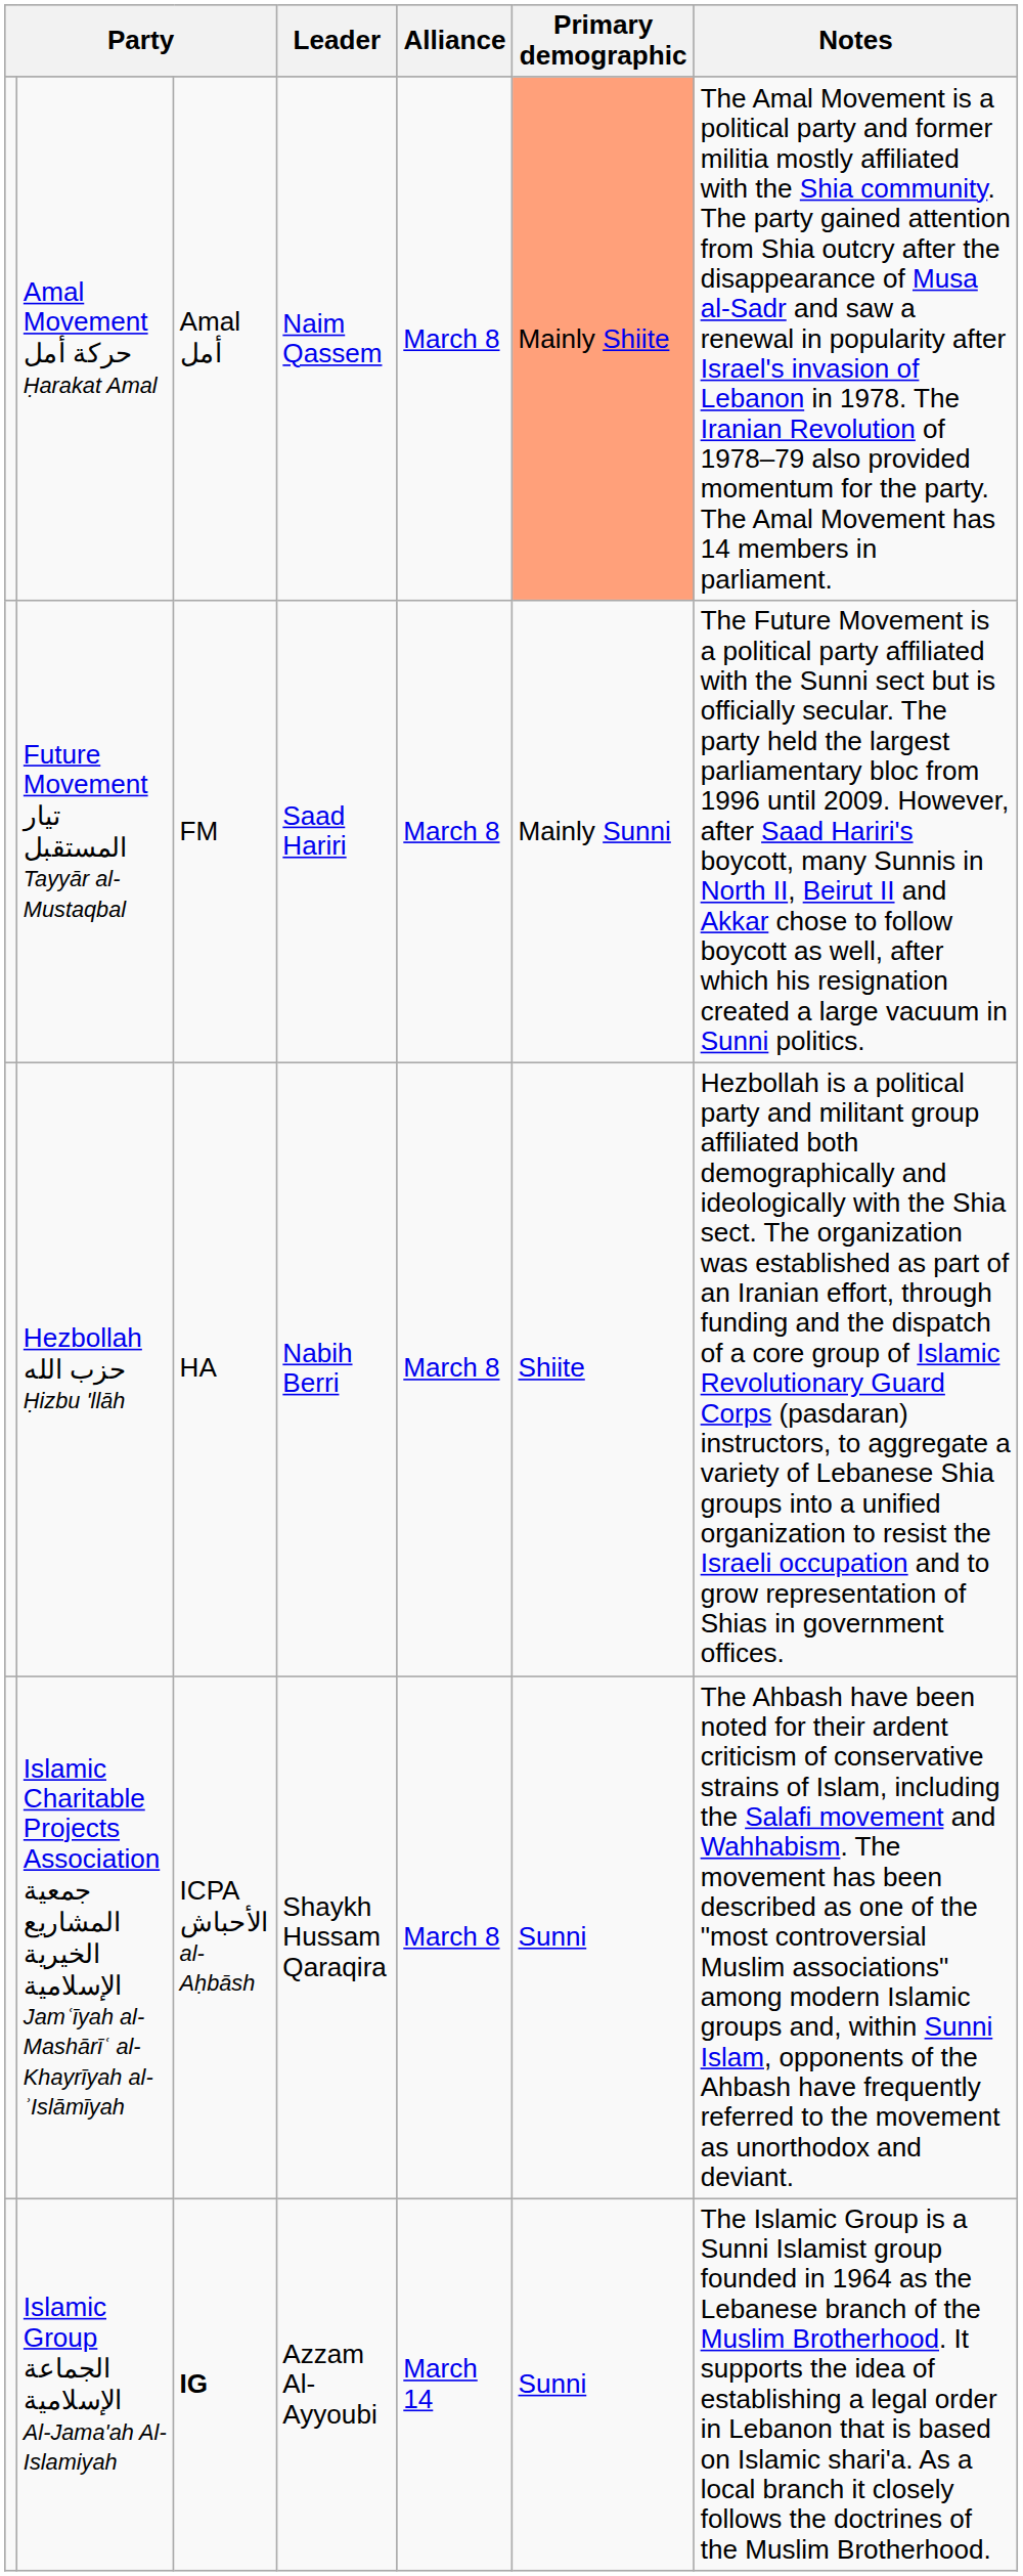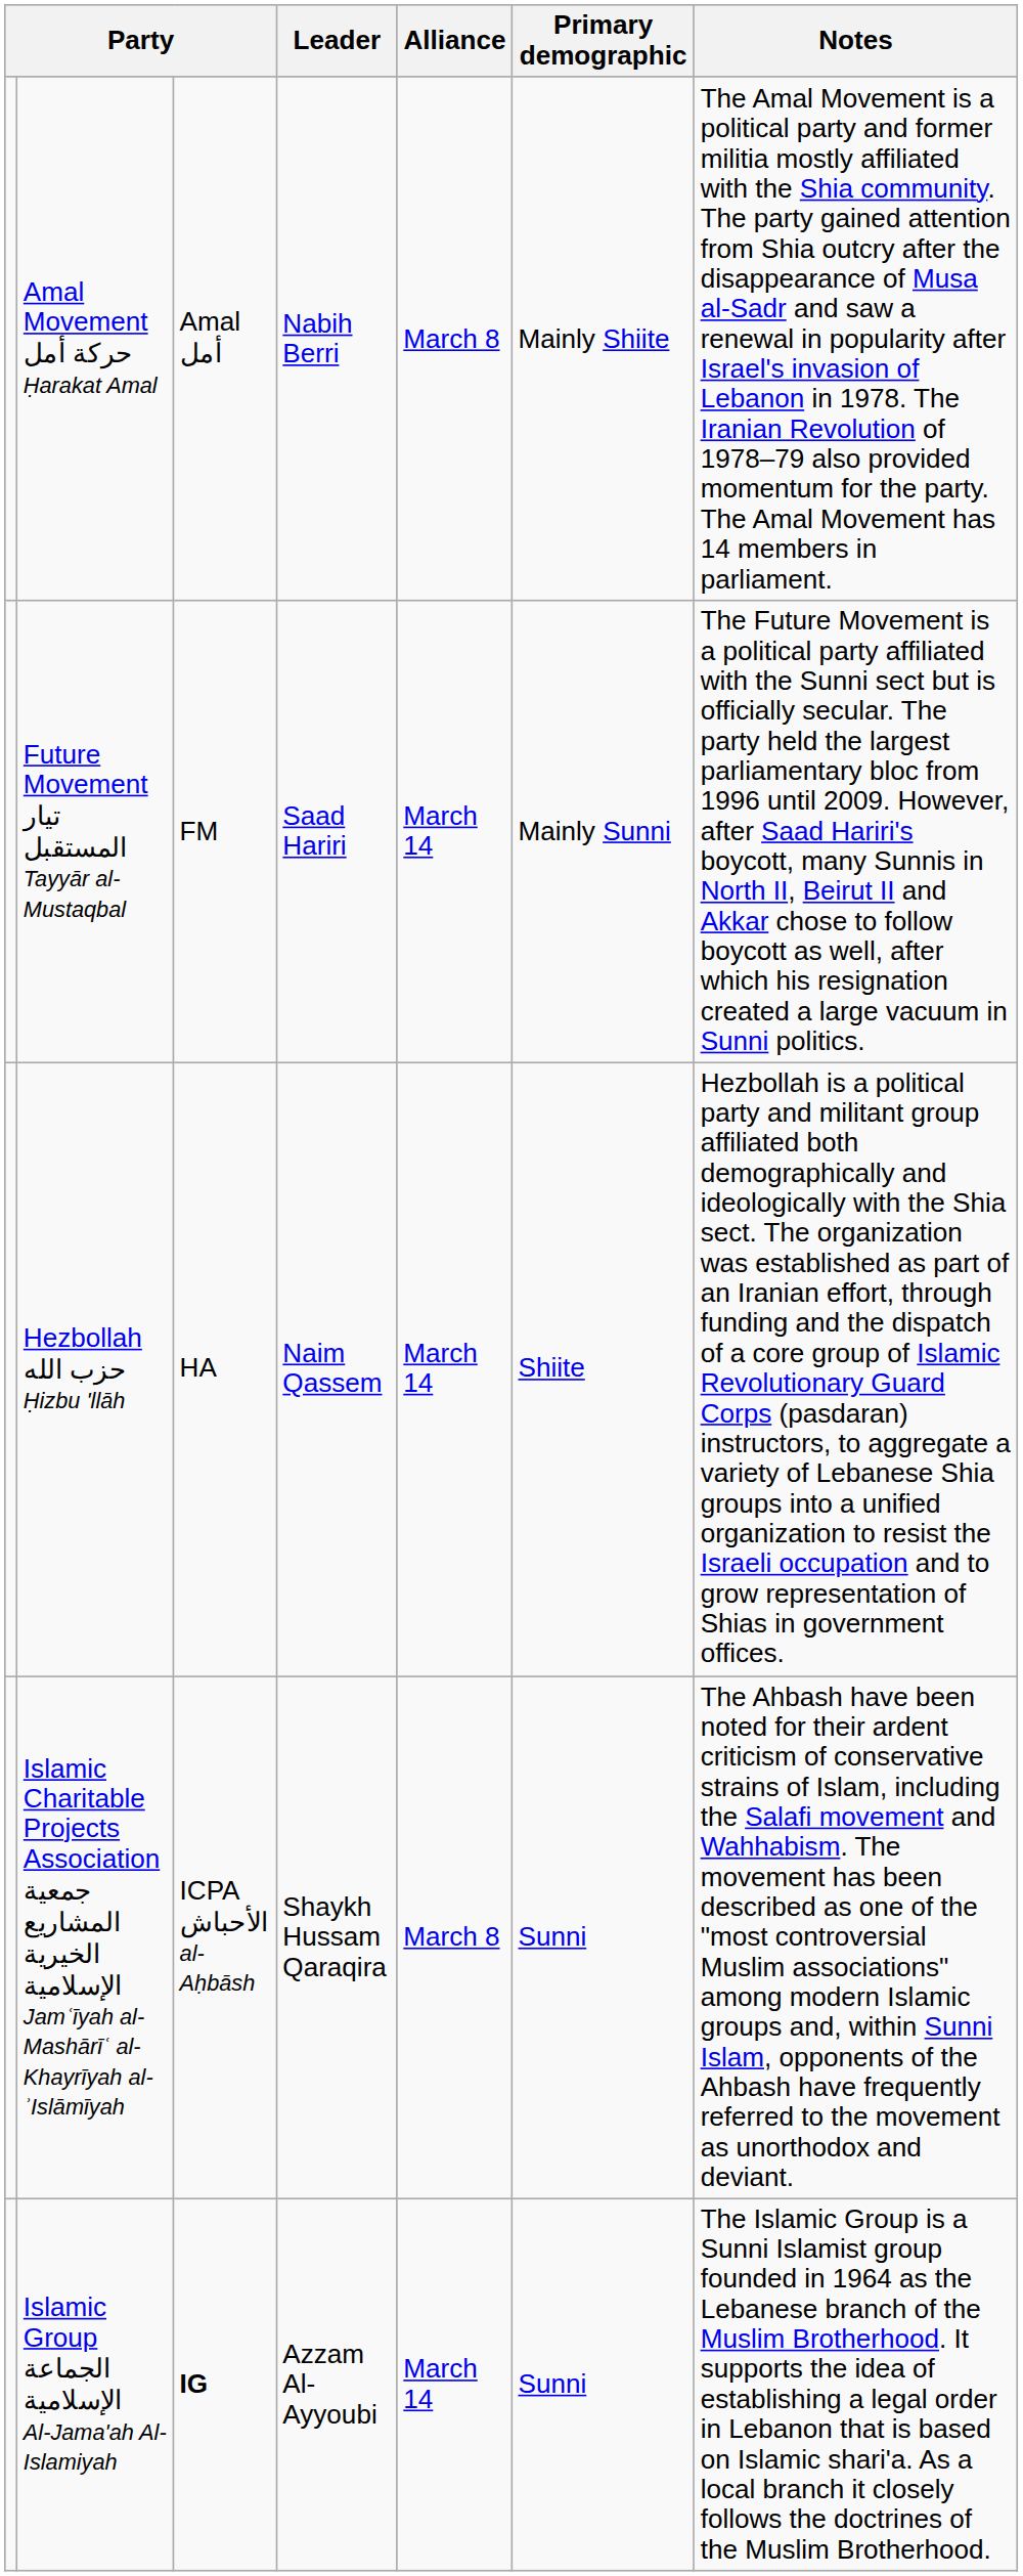Amal Movement حركة أمل Ḥarakat Amal | Leader: Naim Qassem -> Nabih Berri
Amal Movement حركة أمل Ḥarakat Amal | Primary demographic: lightsalmon background -> no background
Future Movement تيار المستقبل Tayyār al-Mustaqbal | Alliance: March 8 -> March 14
Hezbollah حزب الله Ḥizbu 'llāh | Leader: Nabih Berri -> Naim Qassem
Hezbollah حزب الله Ḥizbu 'llāh | Alliance: March 8 -> March 14
